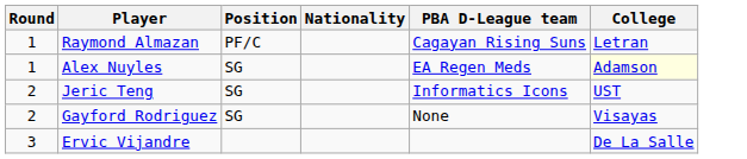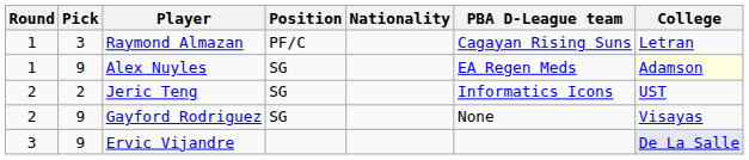+ column: Pick | 3 | 9 | 2 | 9 | 9
Ervic Vijandre | College: no background -> lavender background
